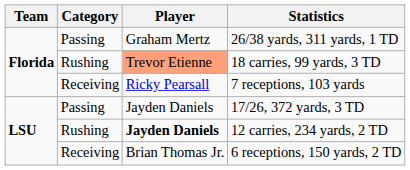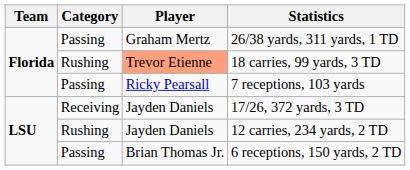7 receptions, 103 yards | Category: Receiving -> Passing
17/26, 372 yards, 3 TD | Category: Passing -> Receiving
12 carries, 234 yards, 2 TD | Player: bold -> normal
6 receptions, 150 yards, 2 TD | Category: Receiving -> Passing
